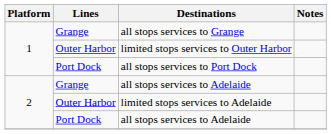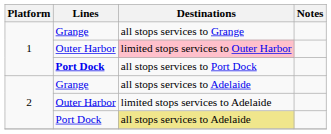limited stops services to Outer Harbor | Destinations: no background -> pink background
all stops services to Port Dock | Lines: normal -> bold
Port Dock / all stops services to Adelaide | Destinations: no background -> khaki background
